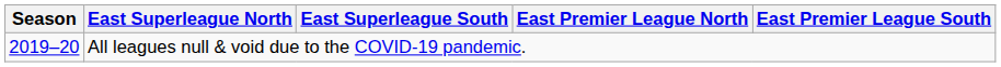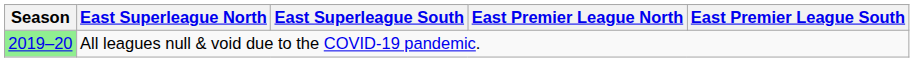row 2 | Season: no background -> lightgreen background
